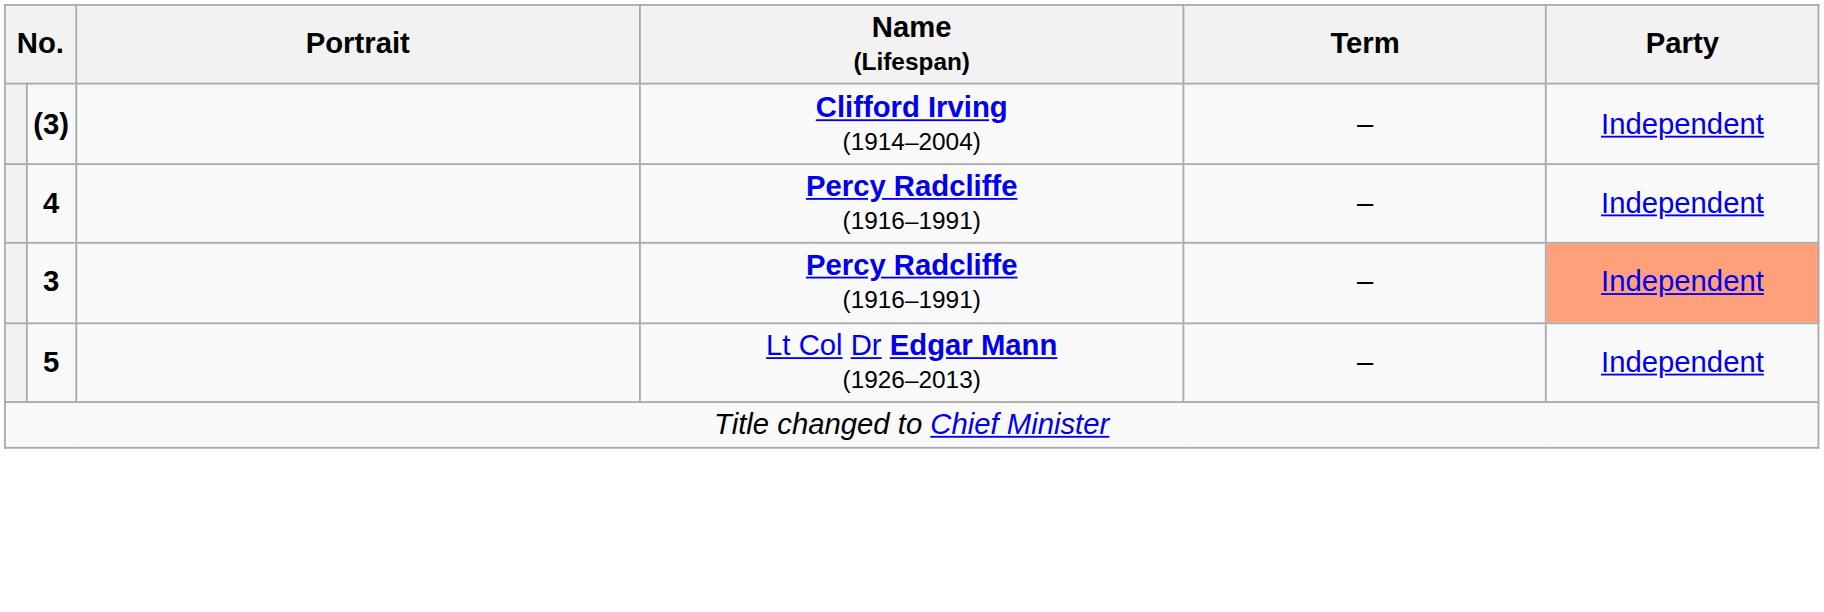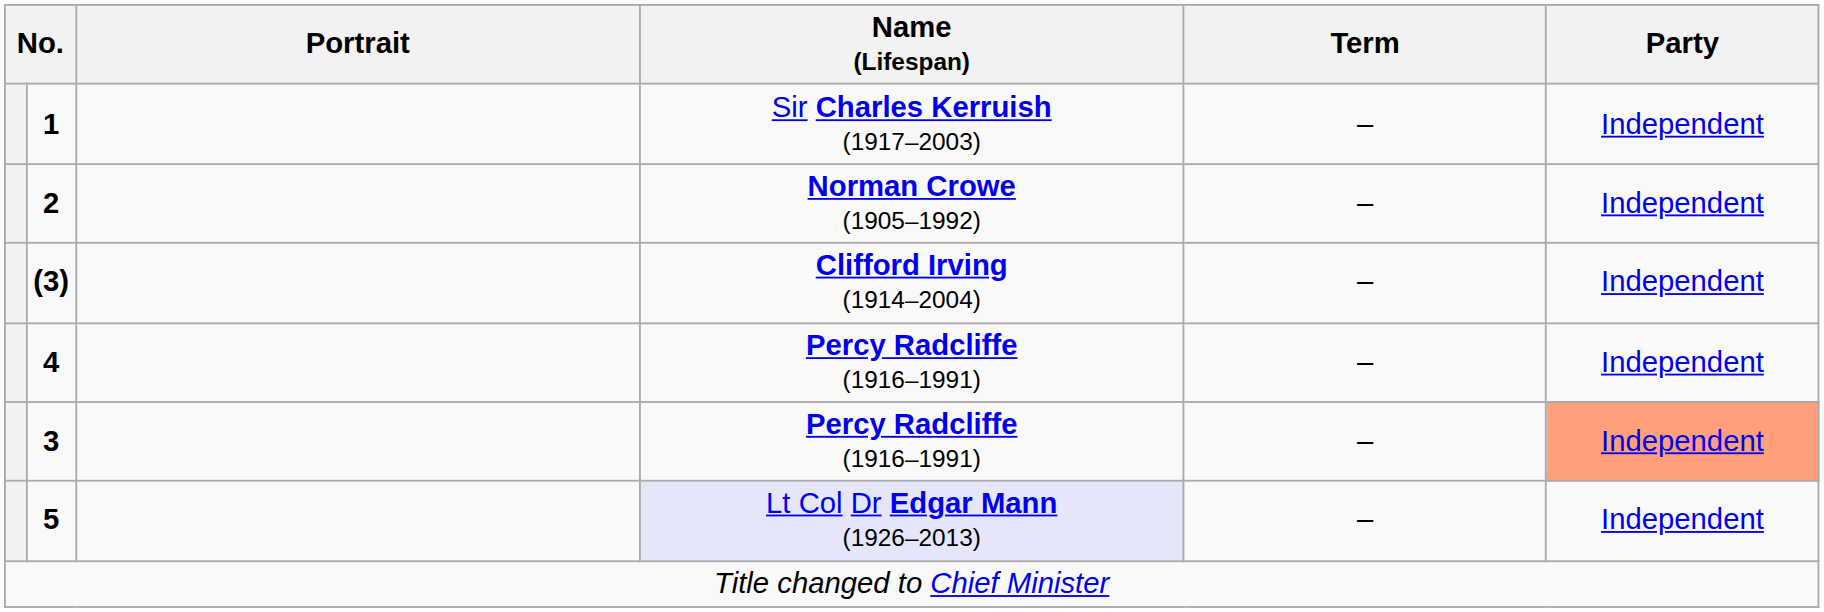+ row: 1 | Sir Charles Kerruish (1917–2003) | – | Independent
+ row: 2 | Norman Crowe (1905–1992) | – | Independent
5 | Name (Lifespan): no background -> lavender background
